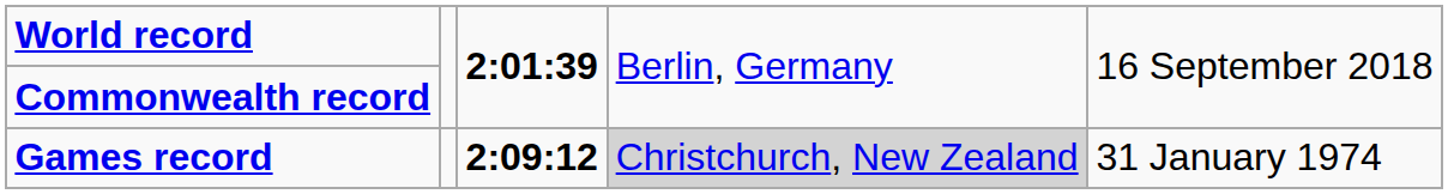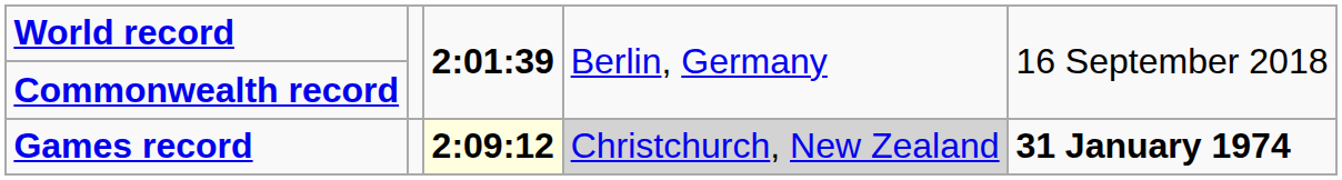Games record | column 3: no background -> lightyellow background
Games record | column 5: normal -> bold
